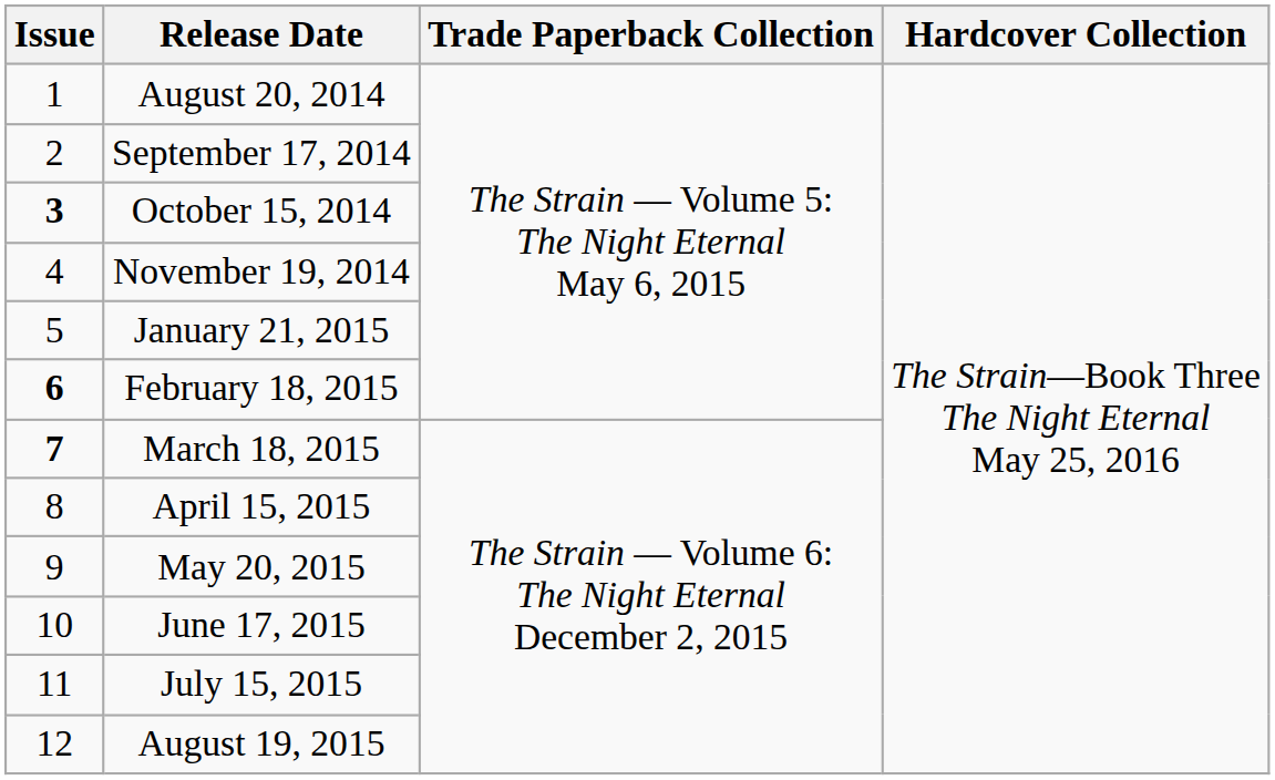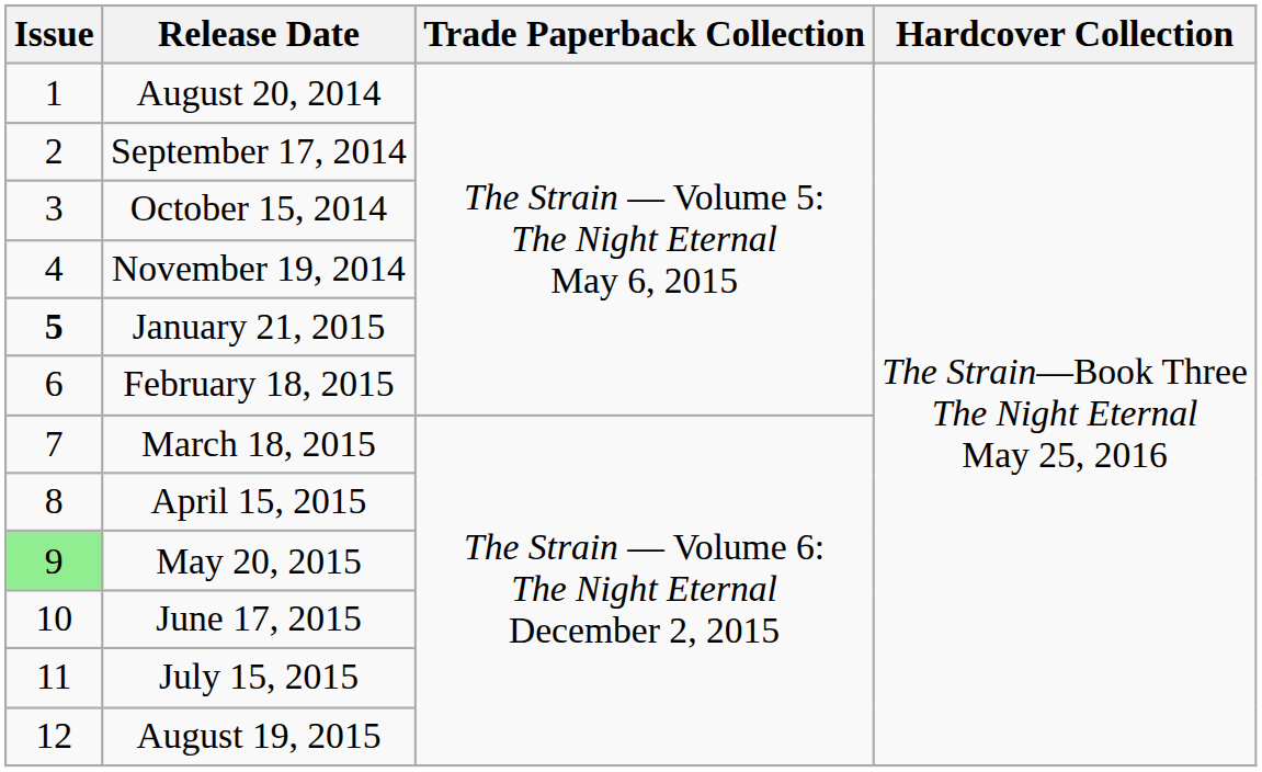October 15, 2014 | Issue: bold -> normal
January 21, 2015 | Issue: normal -> bold
February 18, 2015 | Issue: bold -> normal
March 18, 2015 | Issue: bold -> normal
May 20, 2015 | Issue: no background -> lightgreen background
